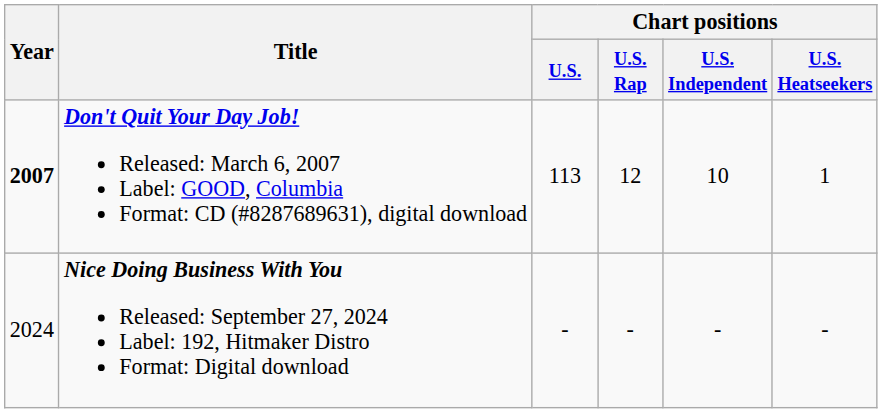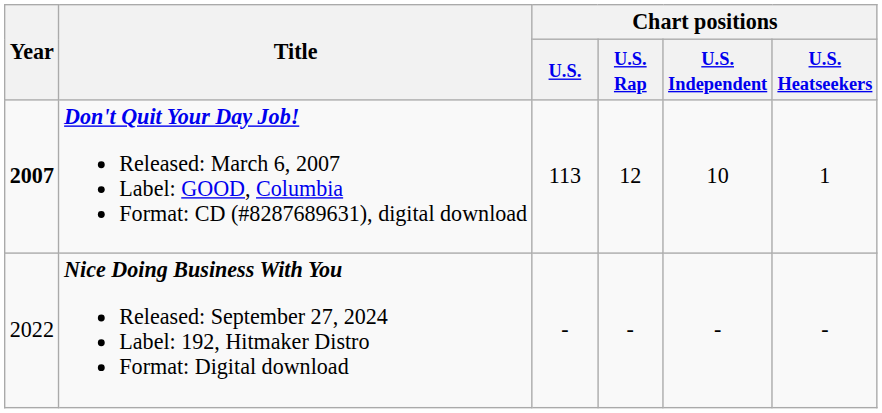row 4 | Year: 2024 -> 2022
